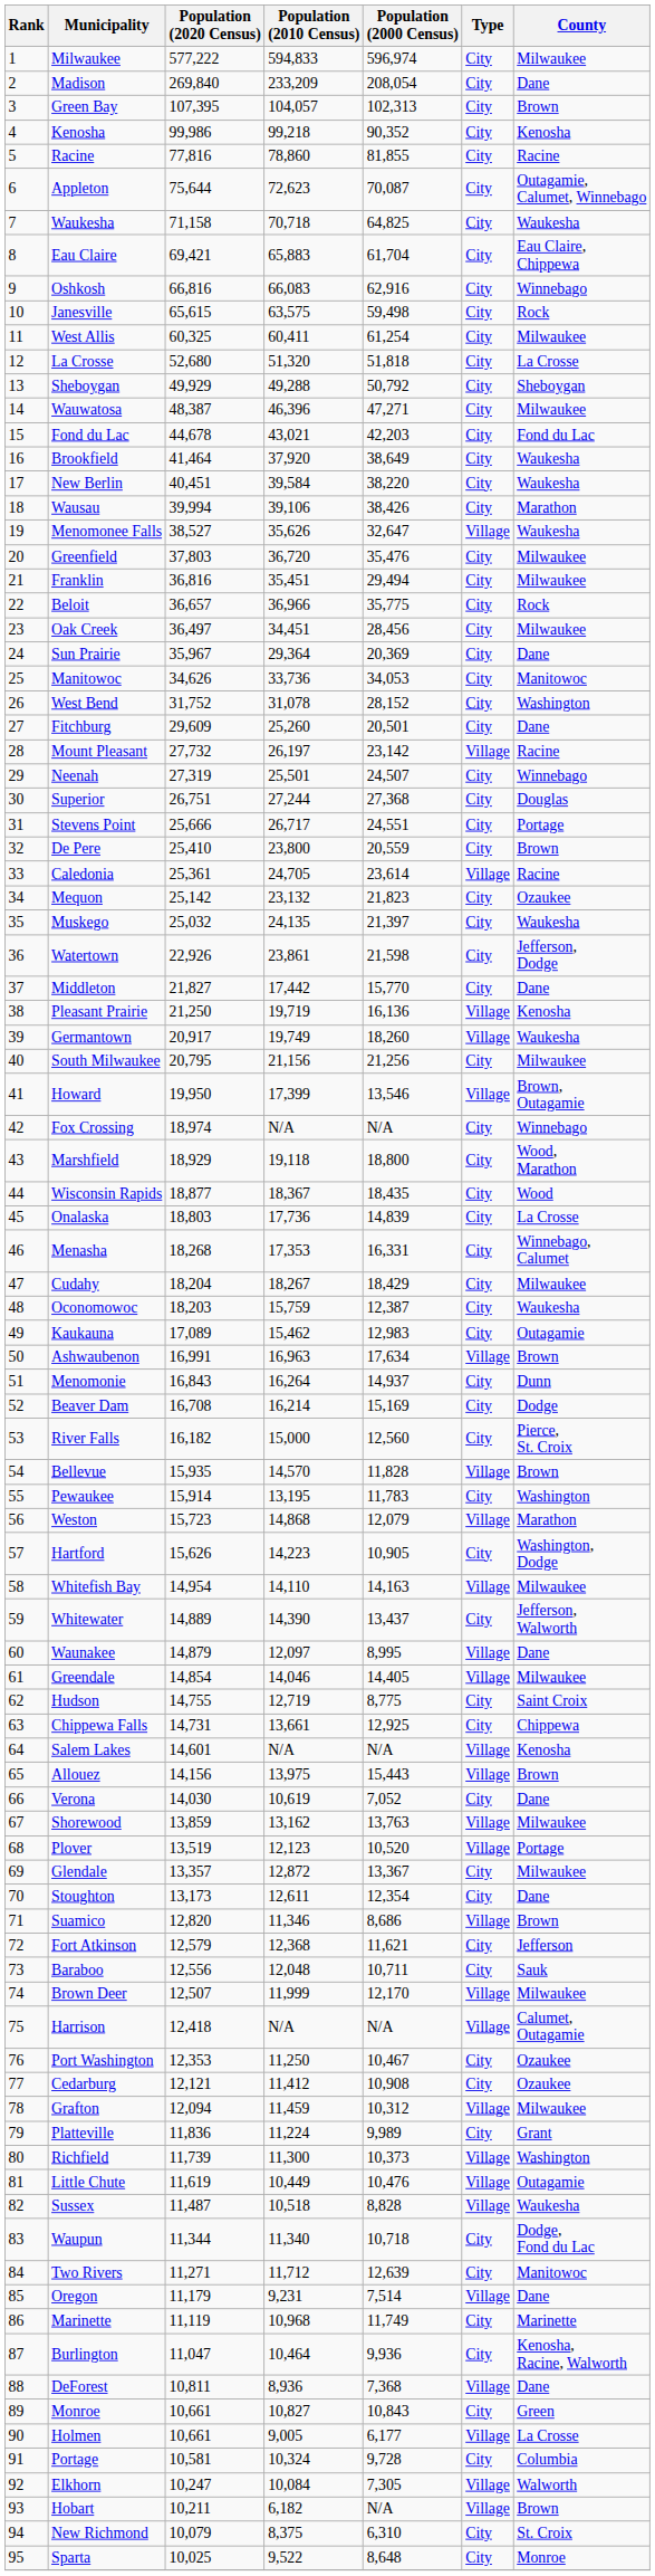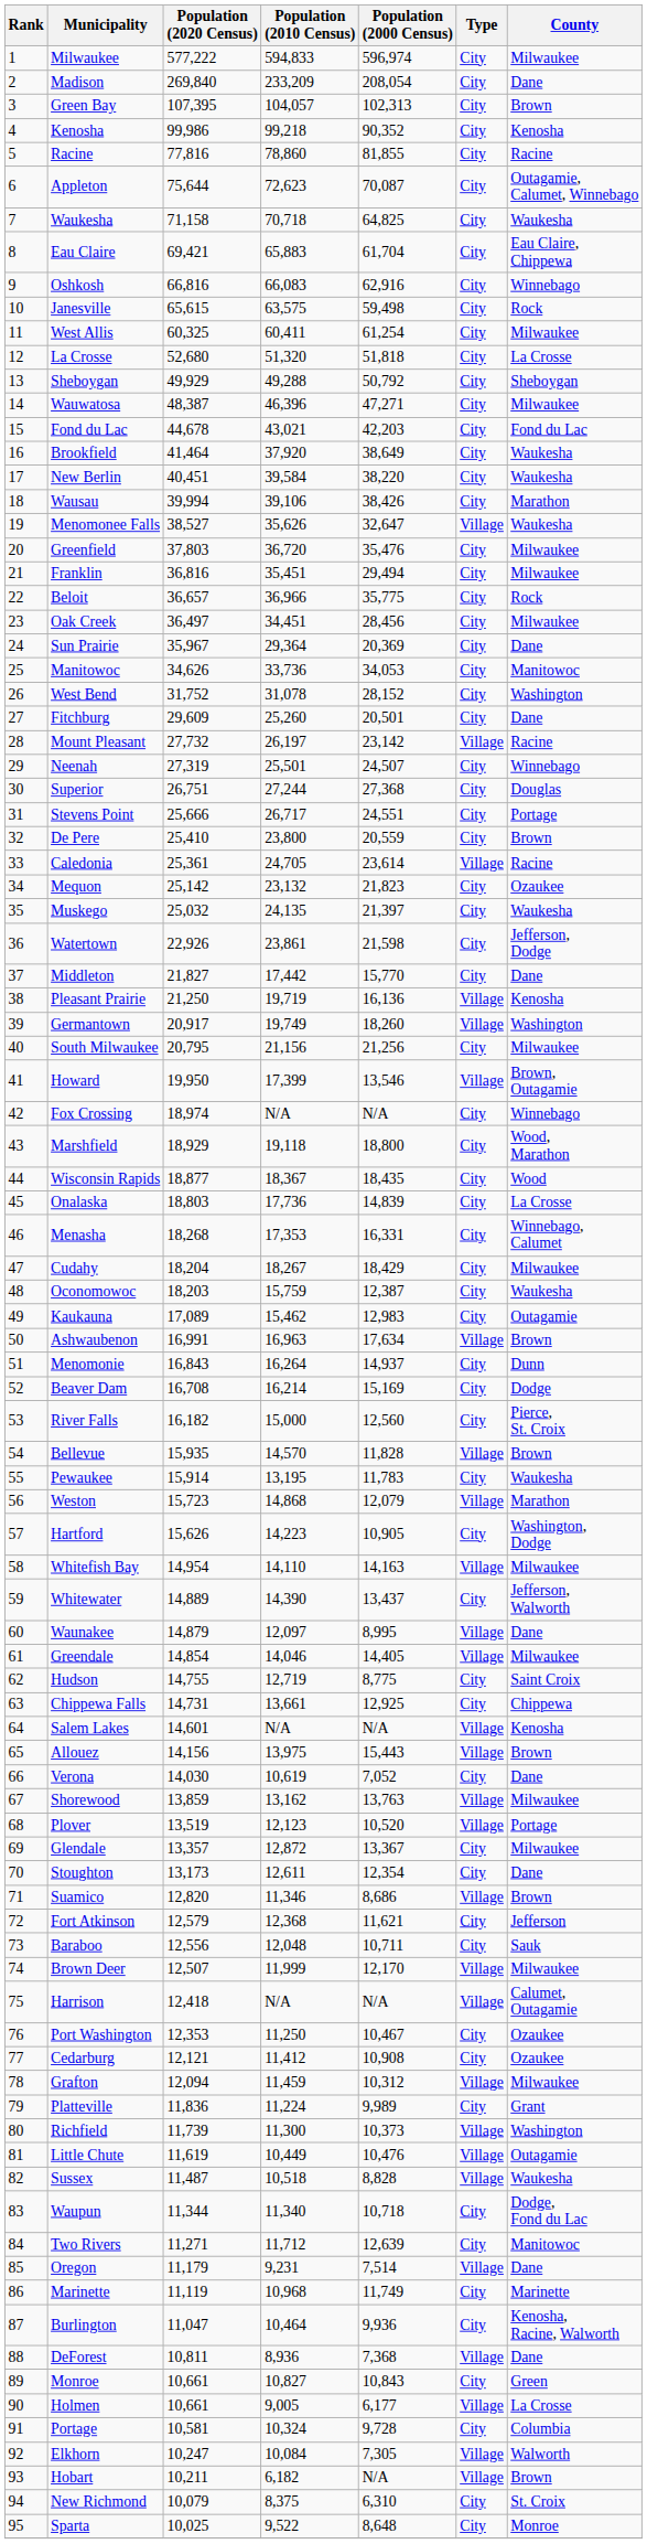Germantown | County: Waukesha -> Washington
Pewaukee | County: Washington -> Waukesha
